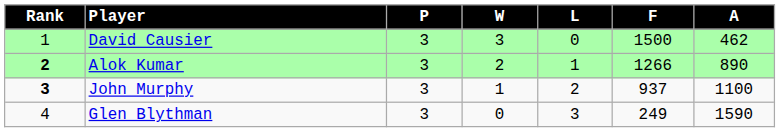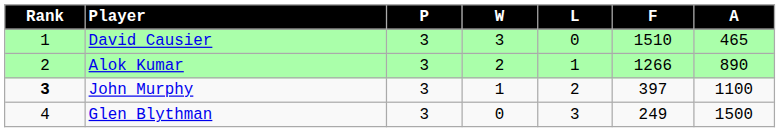David Causier | F: 1500 -> 1510
David Causier | A: 462 -> 465
Alok Kumar | Rank: bold -> normal
John Murphy | F: 937 -> 397
Glen Blythman | A: 1590 -> 1500
